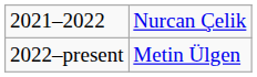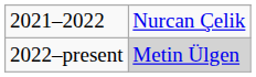2022–present | column 2: no background -> lightgrey background
